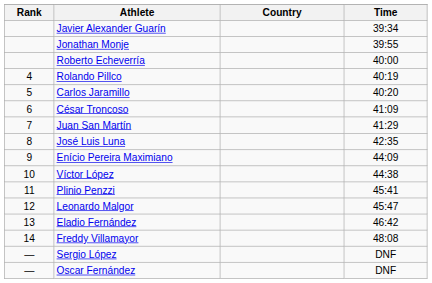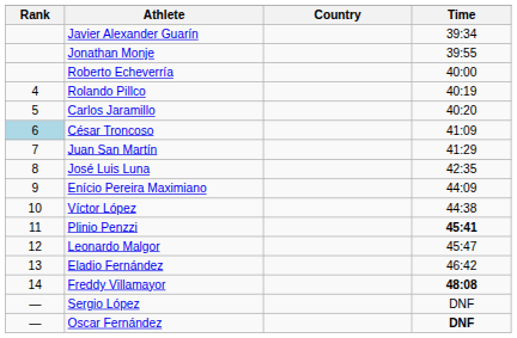César Troncoso | Rank: no background -> lightblue background
Plinio Penzzi | Time: normal -> bold
Freddy Villamayor | Time: normal -> bold
Oscar Fernández | Time: normal -> bold
